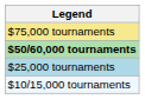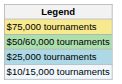row 3 | column 1: bold -> normal
